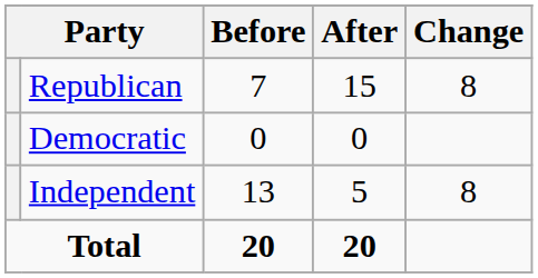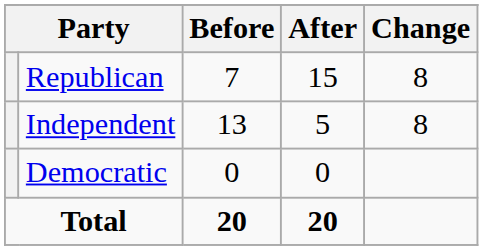rows swapped: Democratic <-> Independent
